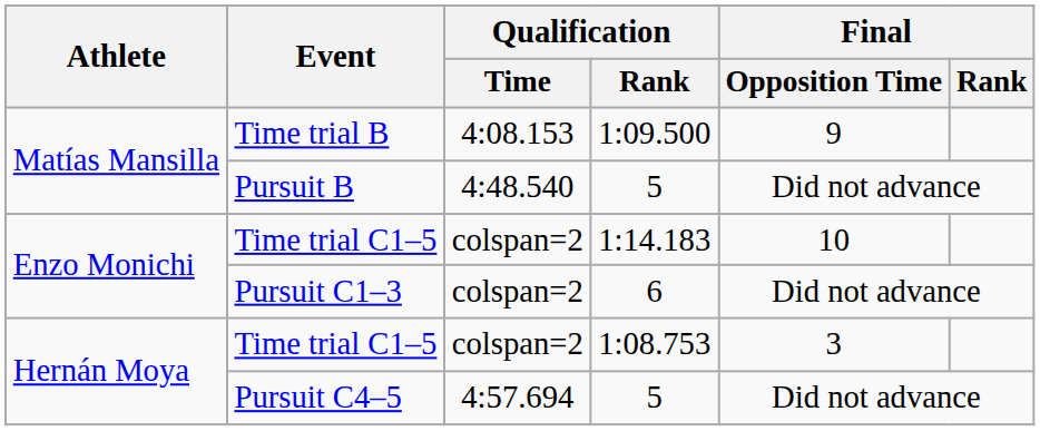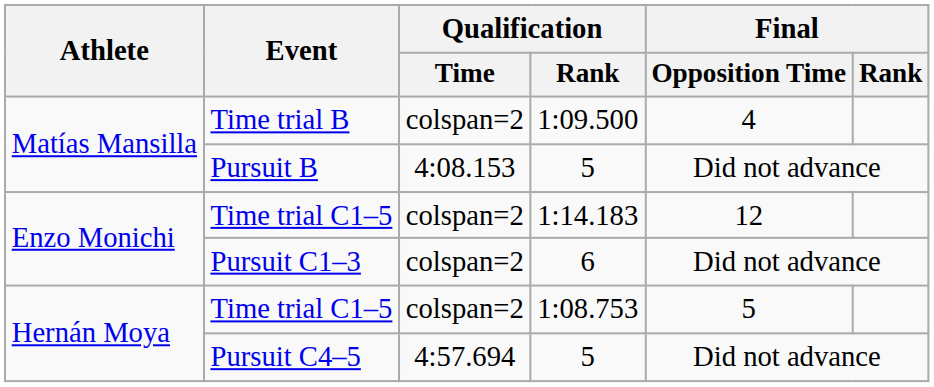Time trial B | Qualification / Time: 4:08.153 -> colspan=2
Time trial B | Final / Opposition Time: 9 -> 4
Pursuit B | Qualification / Time: 4:48.540 -> 4:08.153
Time trial C1–5 / 1:14.183 | Final / Opposition Time: 10 -> 12
Time trial C1–5 / 1:08.753 | Final / Opposition Time: 3 -> 5
